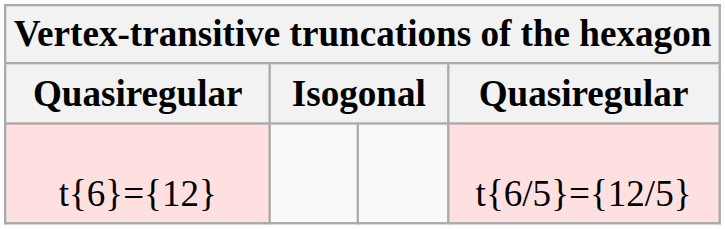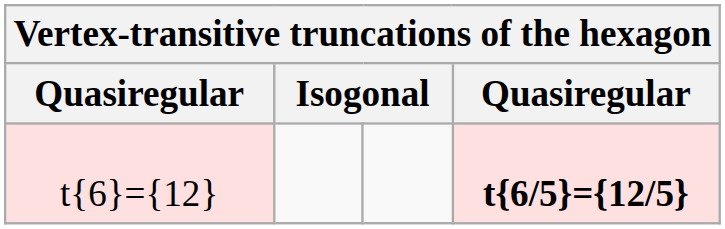t{6}={12} | column 4: normal -> bold
